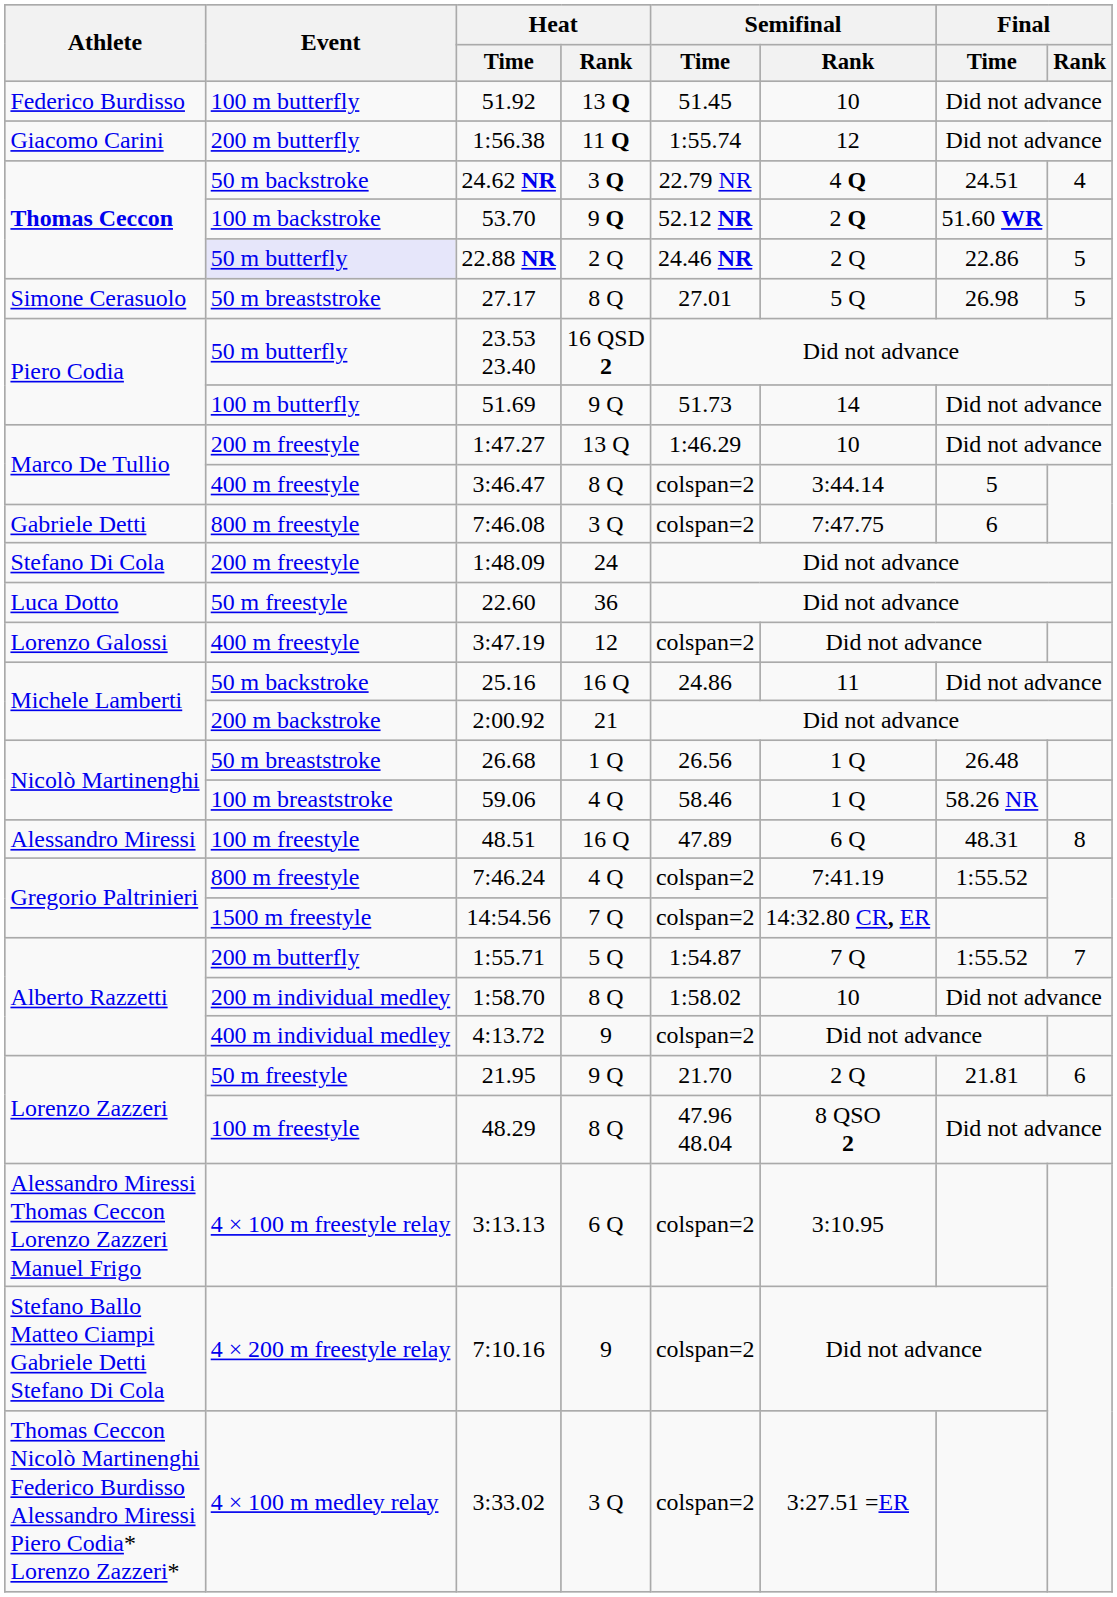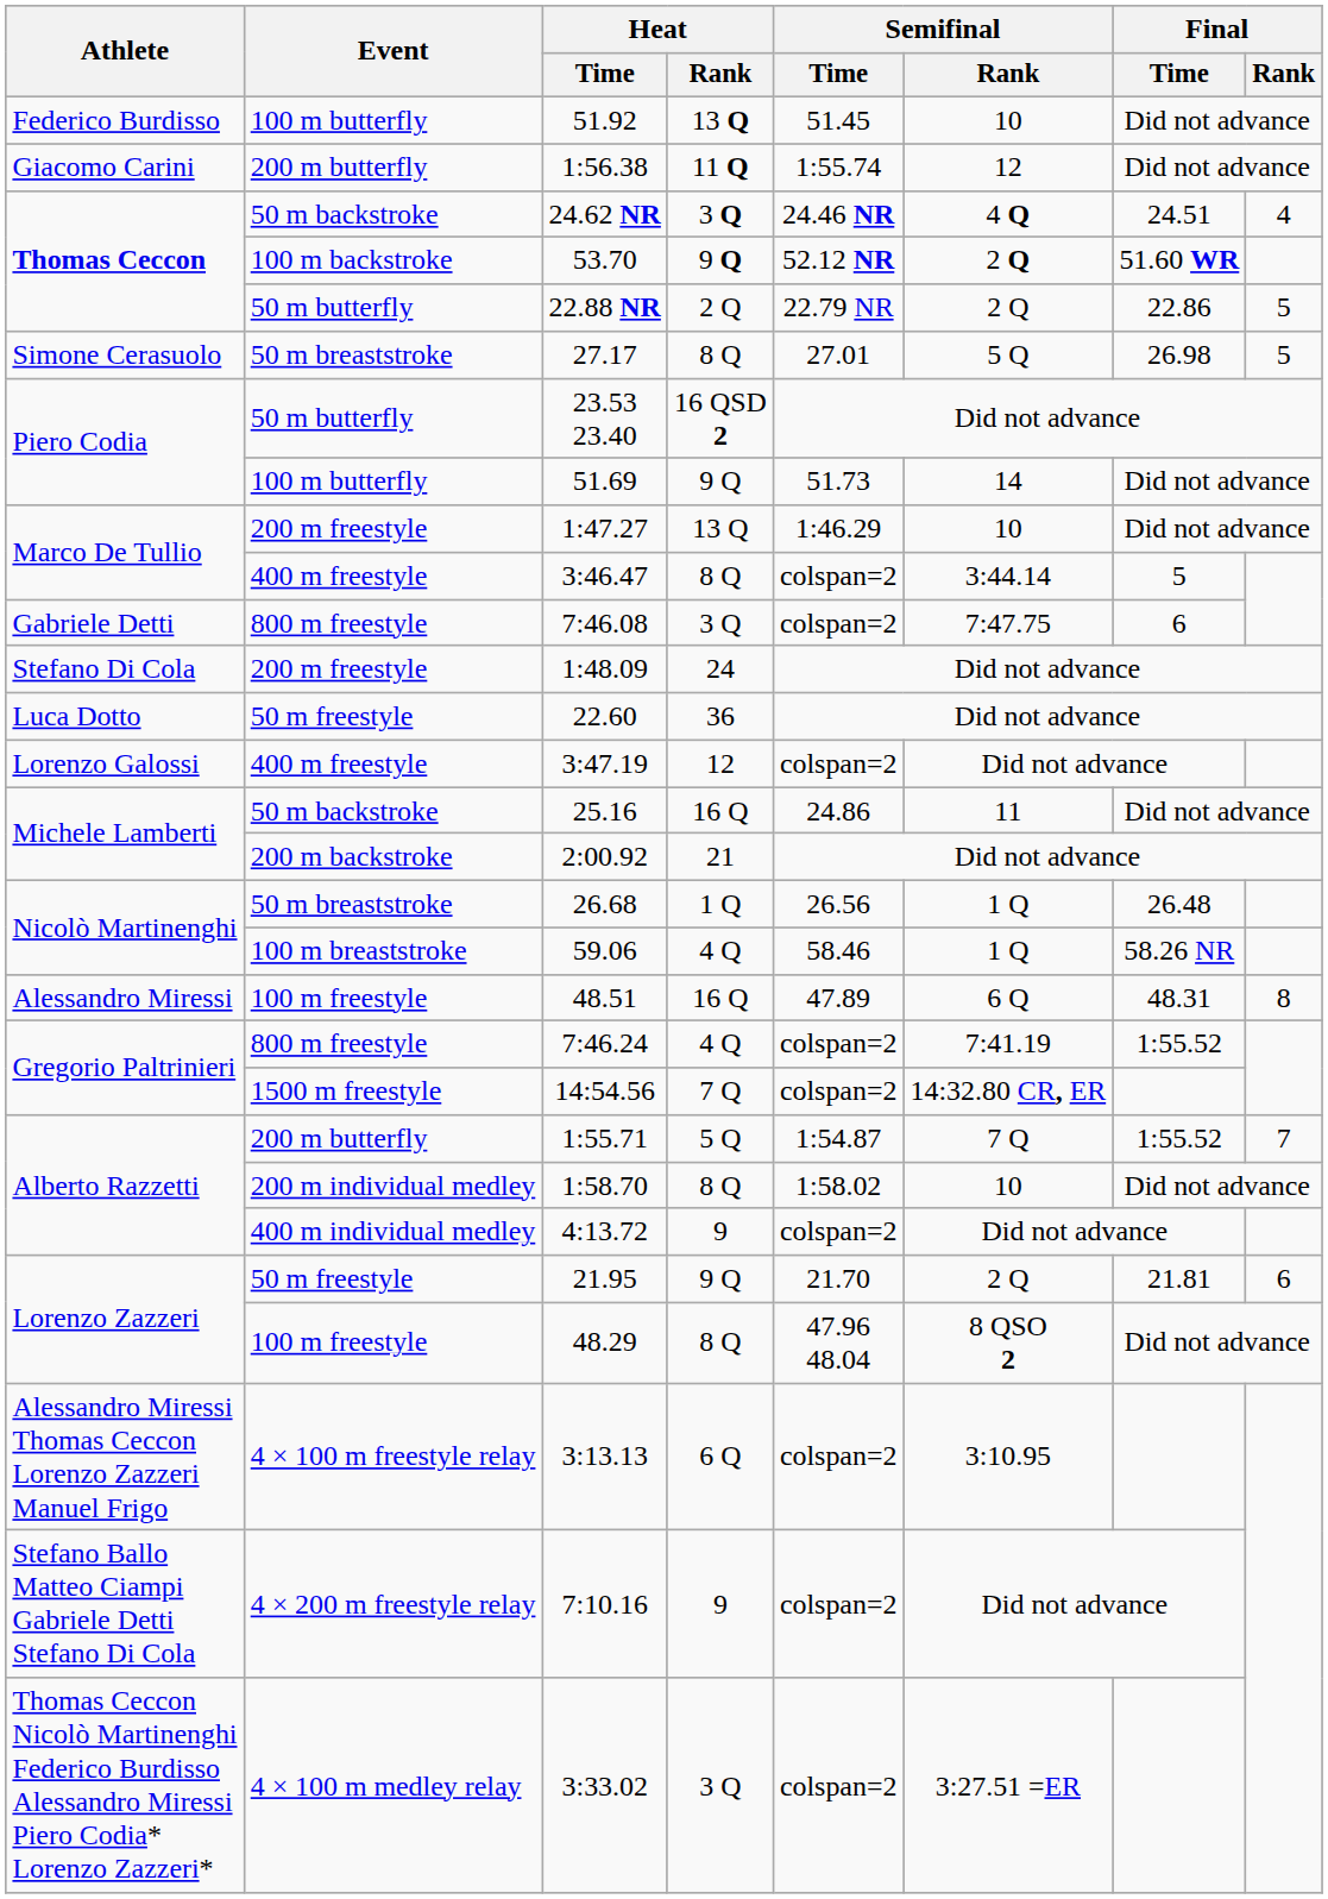24.62 NR | Semifinal / Time: 22.79 NR -> 24.46 NR
22.88 NR | Event: lavender background -> no background
22.88 NR | Semifinal / Time: 24.46 NR -> 22.79 NR
